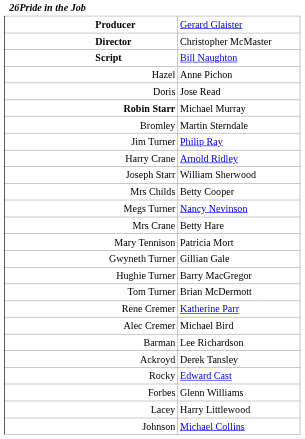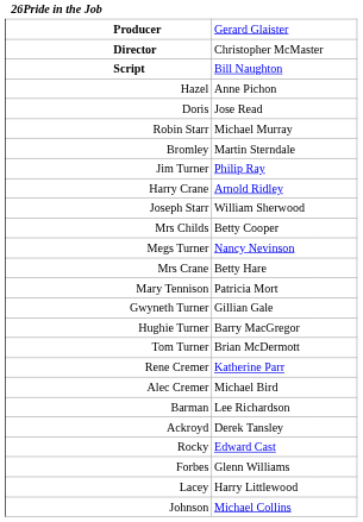Robin Starr | column 2: bold -> normal
